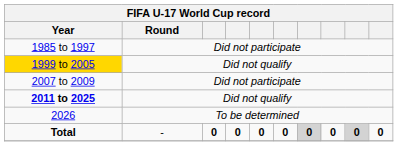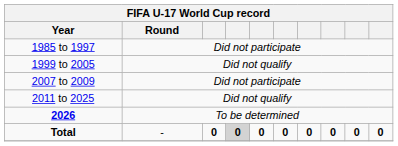1999 to 2005 | FIFA U-17 World Cup record / Year: gold background -> no background
2011 to 2025 | FIFA U-17 World Cup record / Year: bold -> normal
2026 | FIFA U-17 World Cup record / Year: normal -> bold
Total | column 4: no background -> lightgrey background
Total | column 7: lightgrey background -> no background
Total | column 9: lightgrey background -> no background
